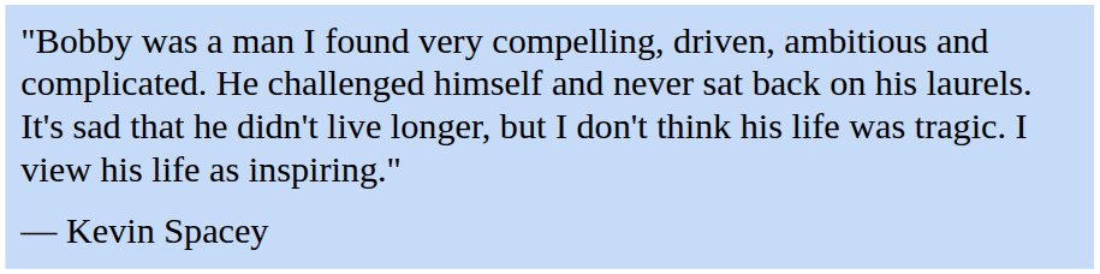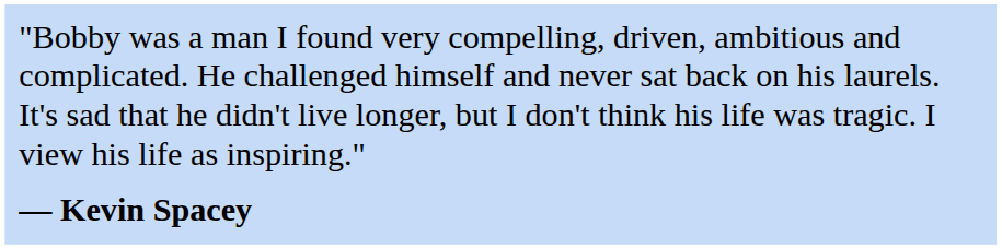row 2 | column 1: normal -> bold
